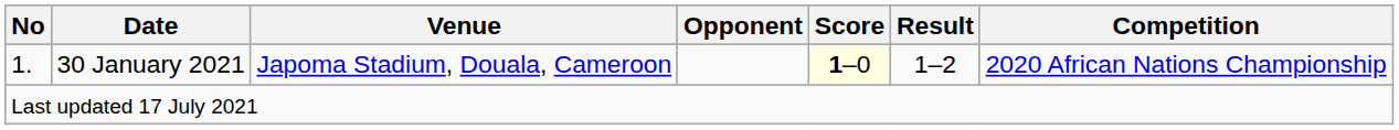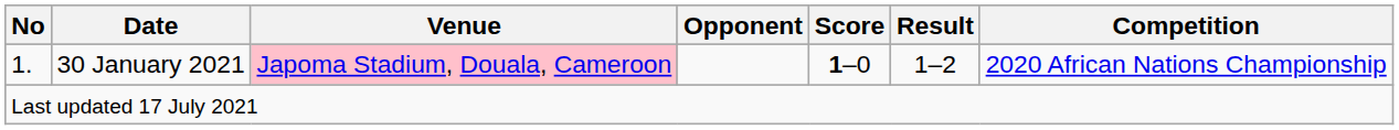1. | Venue: no background -> pink background
1. | Score: lightyellow background -> no background
